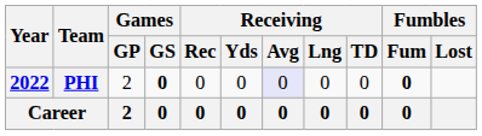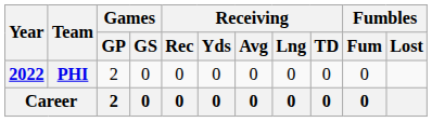PHI | Games / GS: bold -> normal
PHI | Receiving / Avg: lavender background -> no background
PHI | Fumbles / Fum: bold -> normal
